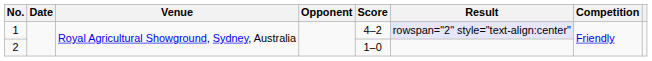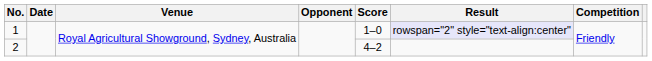1 | Score: 4–2 -> 1–0
2 | Score: 1–0 -> 4–2
